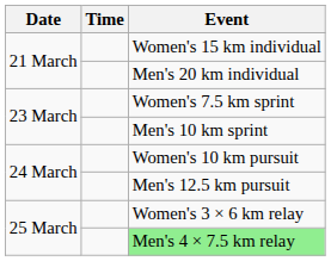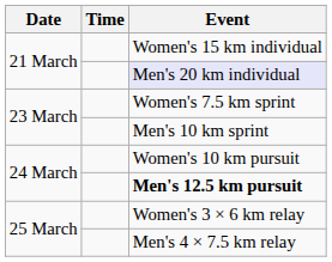Men's 20 km individual | Event: no background -> lavender background
Men's 12.5 km pursuit | Event: normal -> bold
Men's 4 × 7.5 km relay | Event: lightgreen background -> no background
